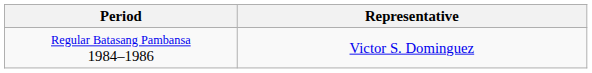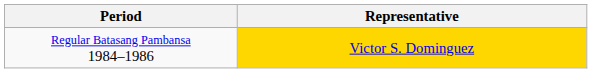Regular Batasang Pambansa 1984–1986 | Representative: no background -> gold background
